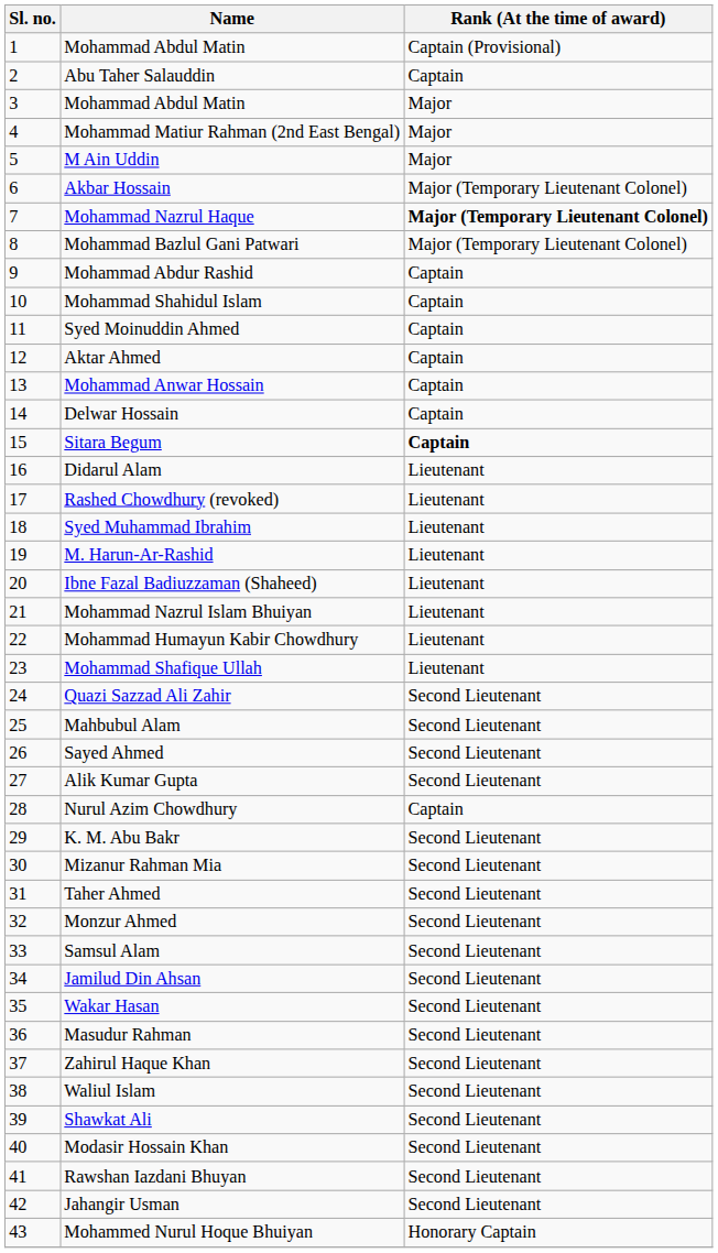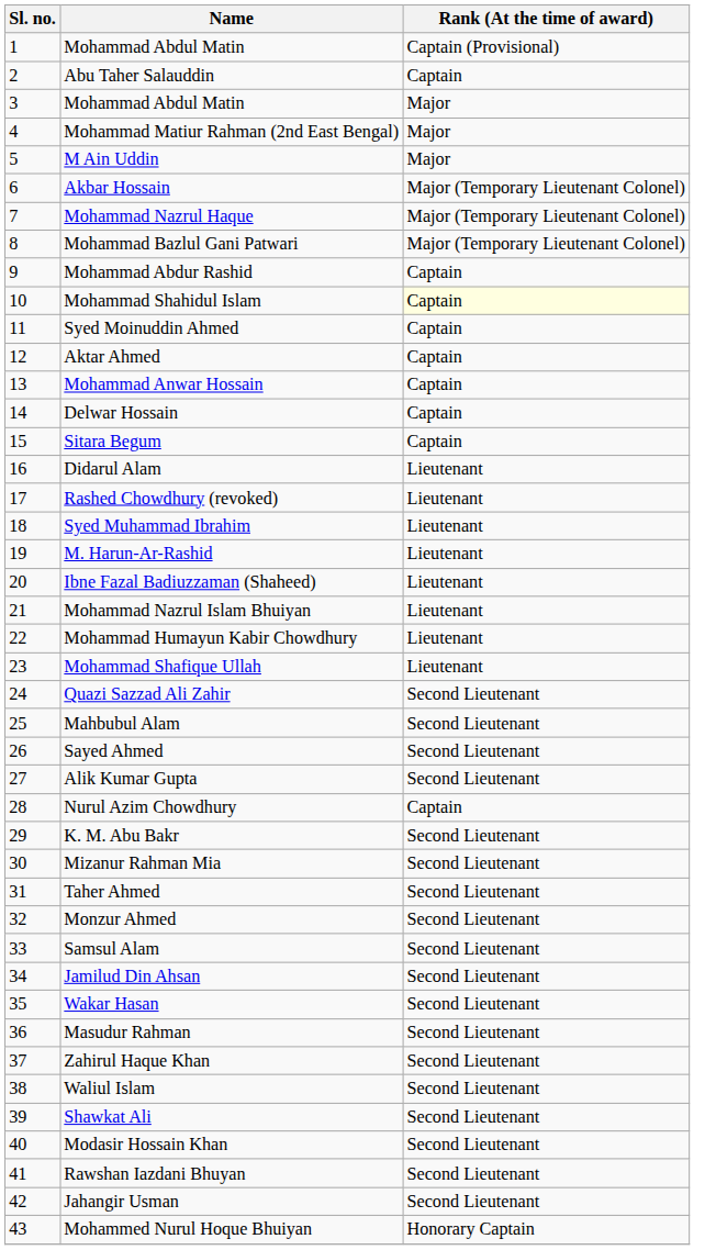Mohammad Nazrul Haque | Rank (At the time of award): bold -> normal
Mohammad Shahidul Islam | Rank (At the time of award): no background -> lightyellow background
Sitara Begum | Rank (At the time of award): bold -> normal
